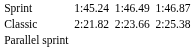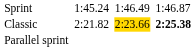Classic | column 3: no background -> gold background
Classic | column 4: normal -> bold
